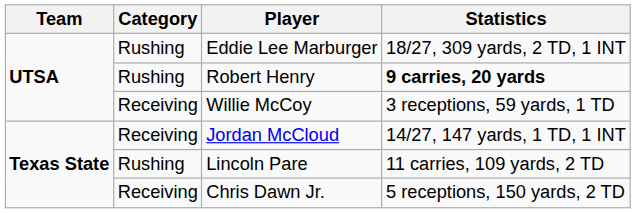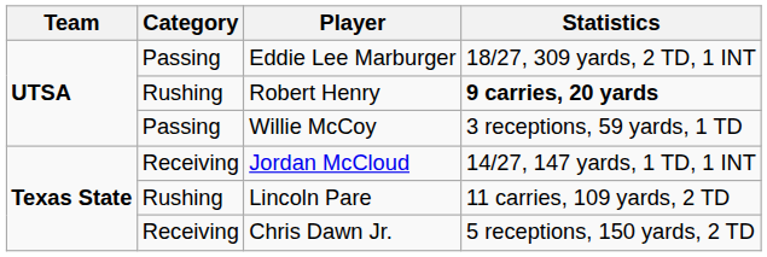Eddie Lee Marburger | Category: Rushing -> Passing
Willie McCoy | Category: Receiving -> Passing
